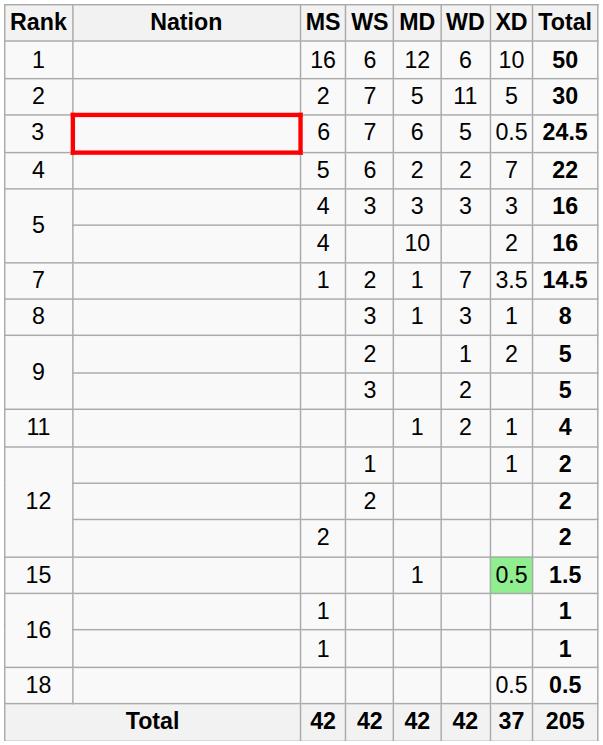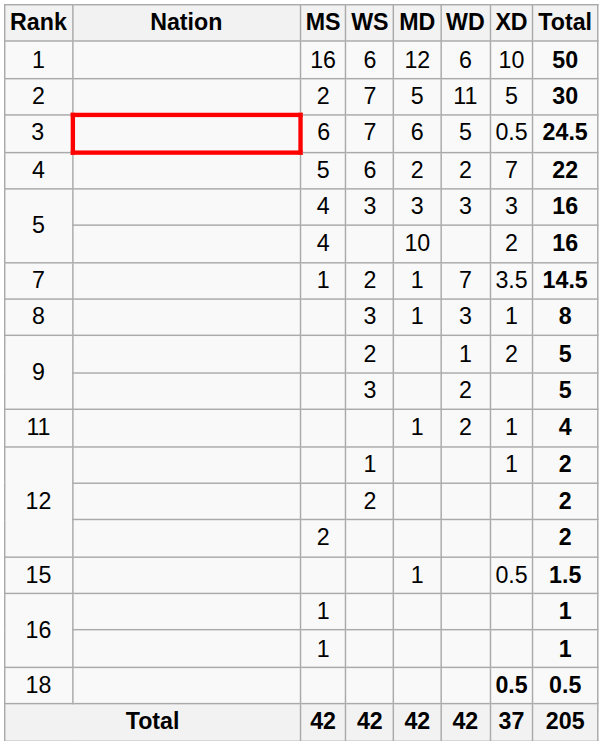15 | XD: lightgreen background -> no background
18 | XD: normal -> bold
